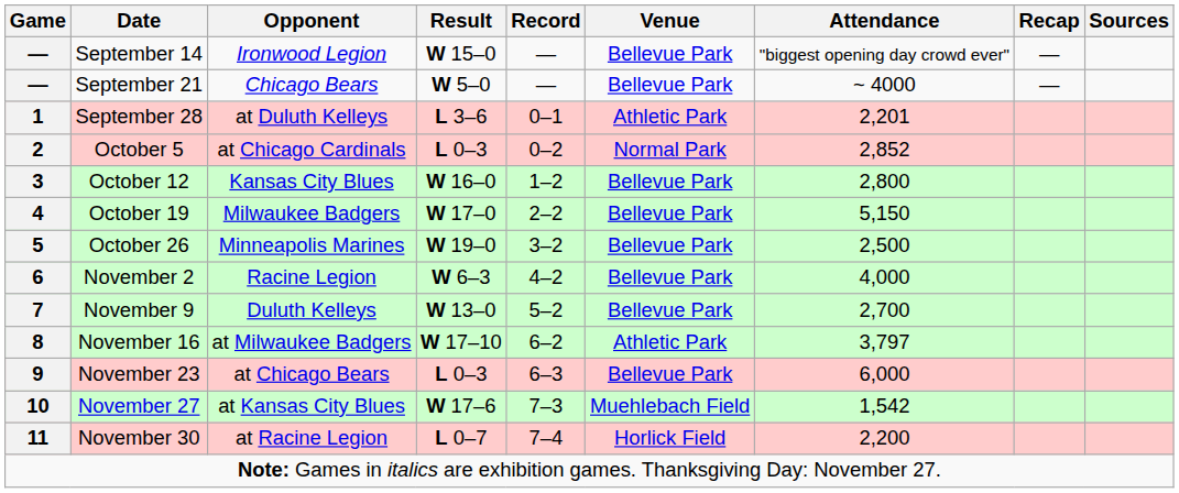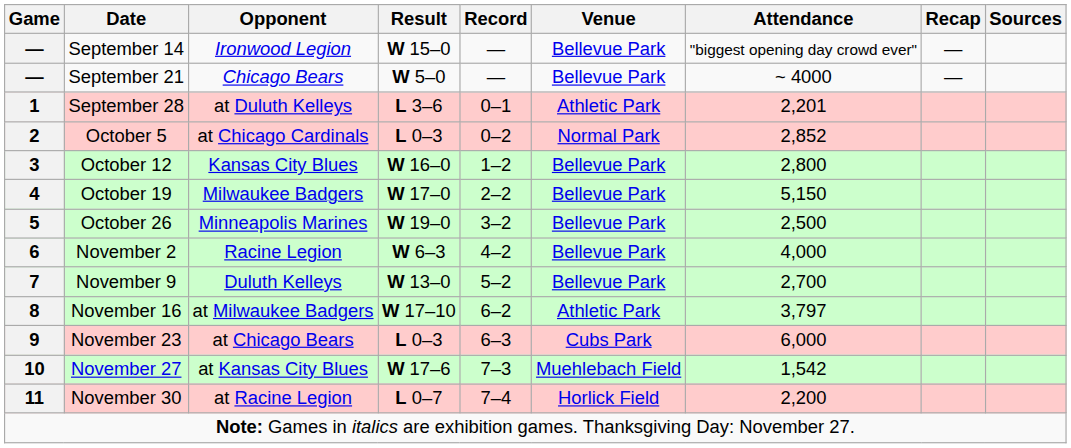9 | Venue: Bellevue Park -> Cubs Park
